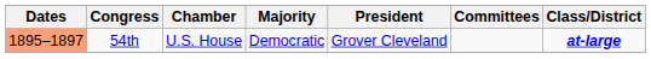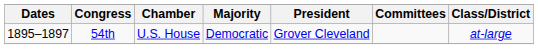54th | Dates: lightsalmon background -> no background
54th | Class/District: bold -> normal
